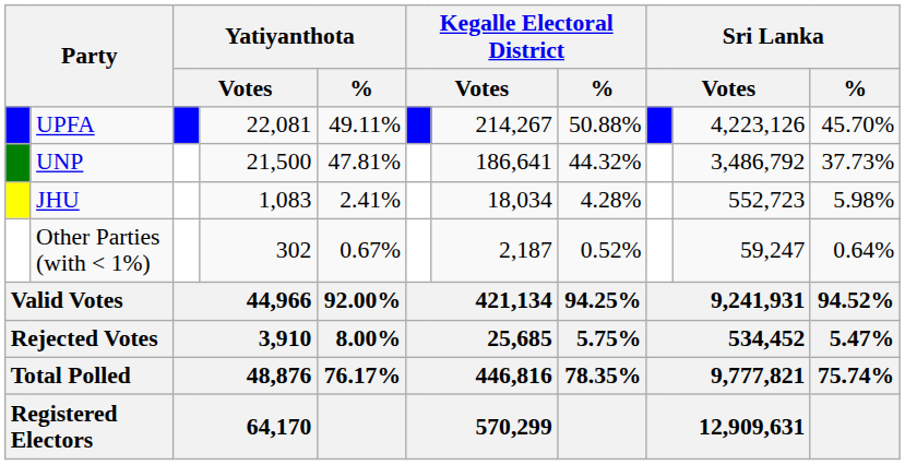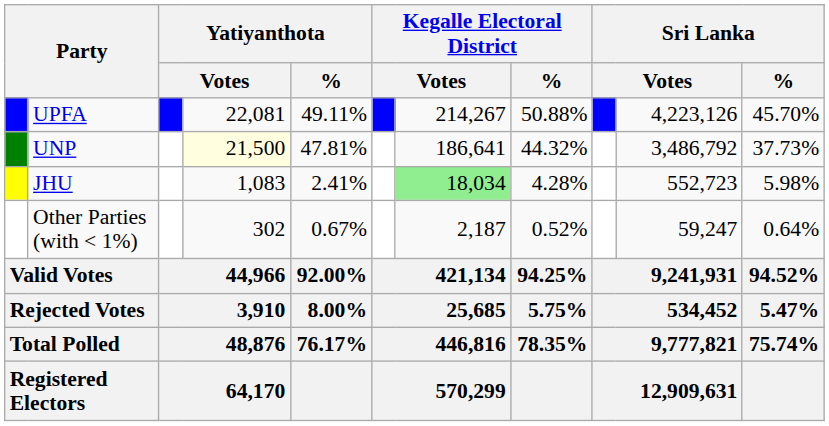UNP | column 4: no background -> lightyellow background
JHU | column 7: no background -> lightgreen background
